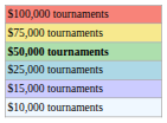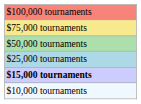row 3 | column 1: bold -> normal
row 5 | column 1: normal -> bold
